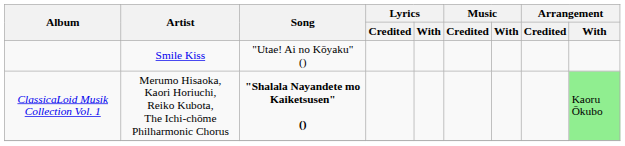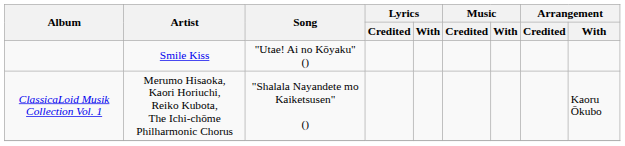ClassicaLoid Musik Collection Vol. 1 | Song: bold -> normal
ClassicaLoid Musik Collection Vol. 1 | Arrangement / With: lightgreen background -> no background
